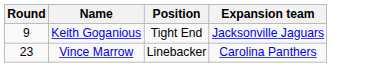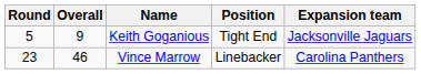+ column: Overall | 9 | 46
Keith Goganious | Round: 9 -> 5
